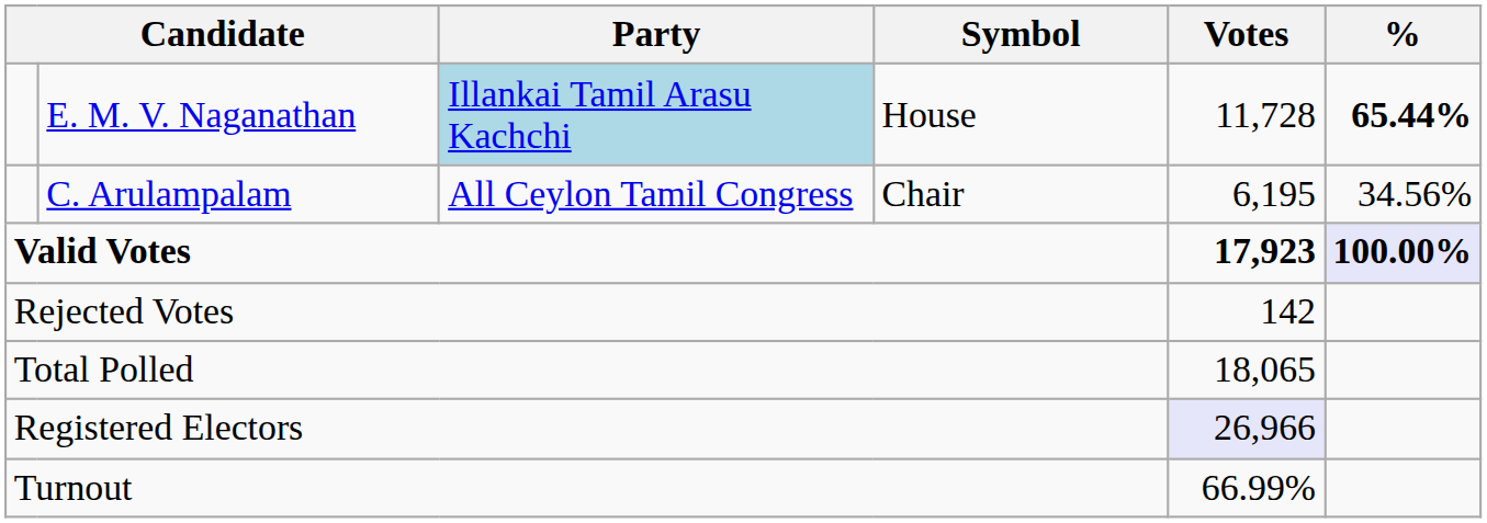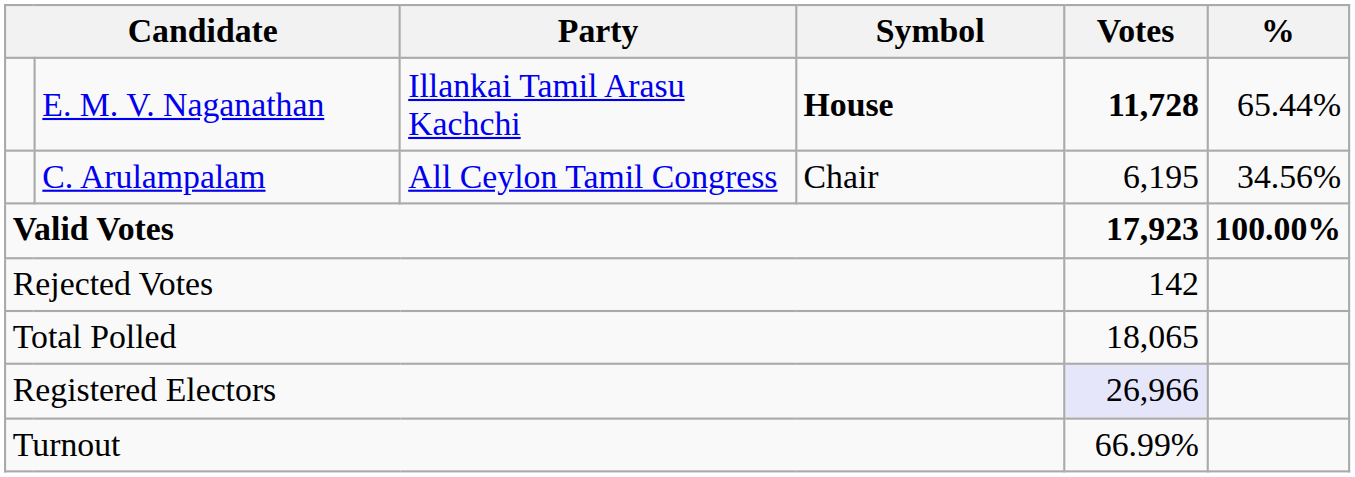E. M. V. Naganathan | Party: lightblue background -> no background
E. M. V. Naganathan | Symbol: normal -> bold
E. M. V. Naganathan | Votes: normal -> bold
E. M. V. Naganathan | %: bold -> normal
Valid Votes | %: lavender background -> no background
